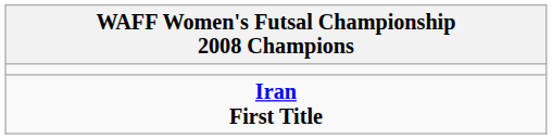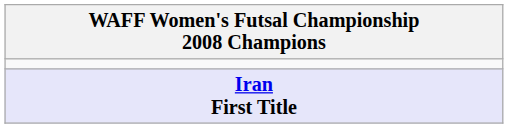row 3 | column 1: no background -> lavender background
